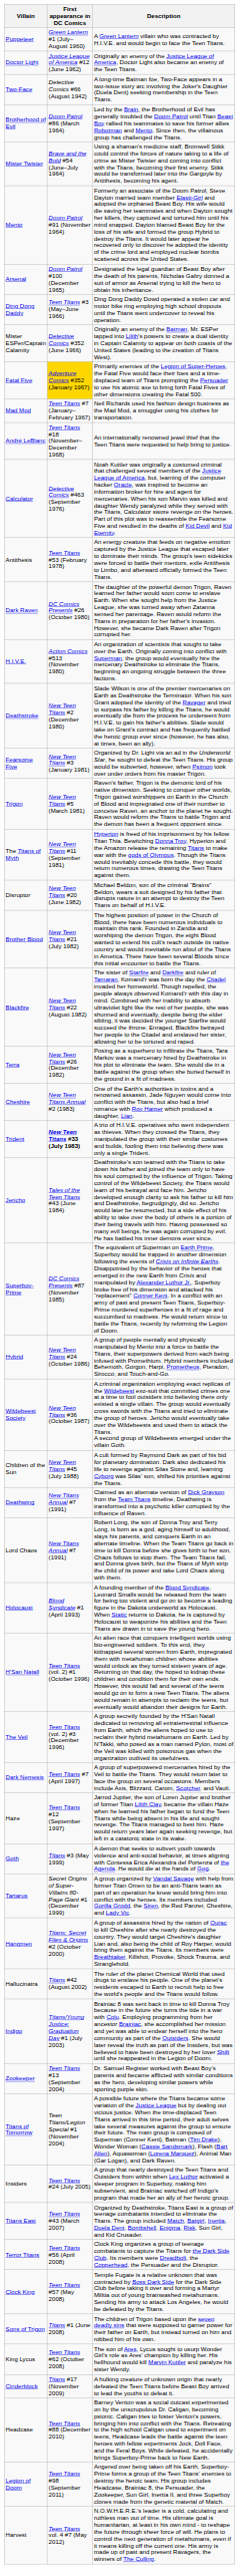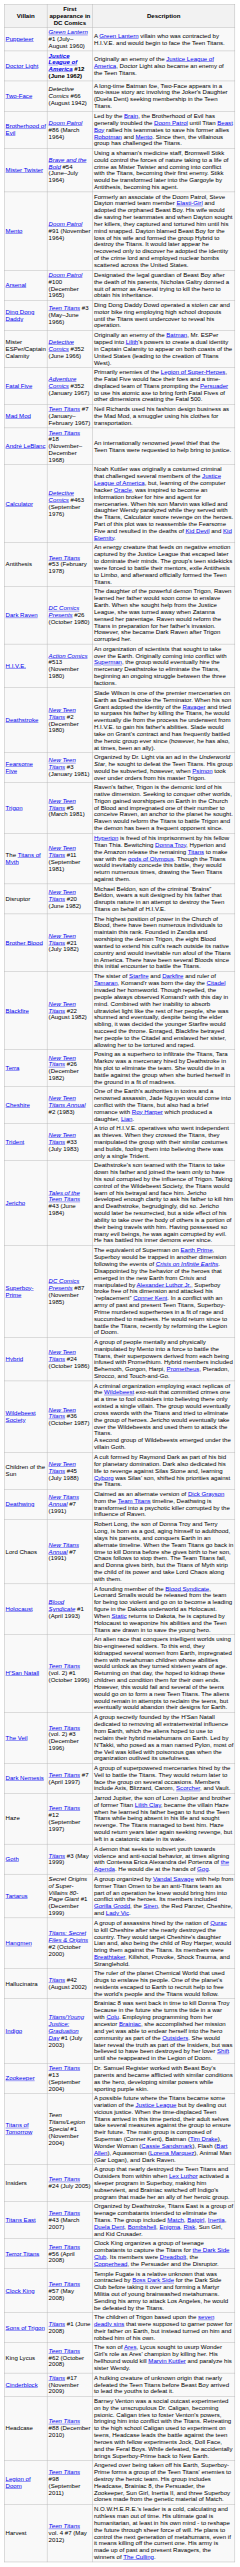Doctor Light | First appearance in DC Comics: normal -> bold
Fatal Five | First appearance in DC Comics: gold background -> no background
Trident | First appearance in DC Comics: bold -> normal
